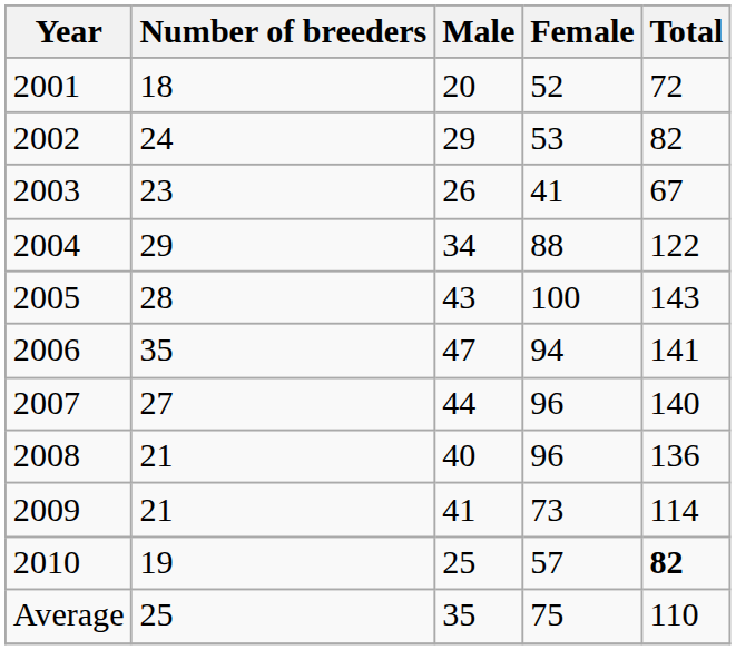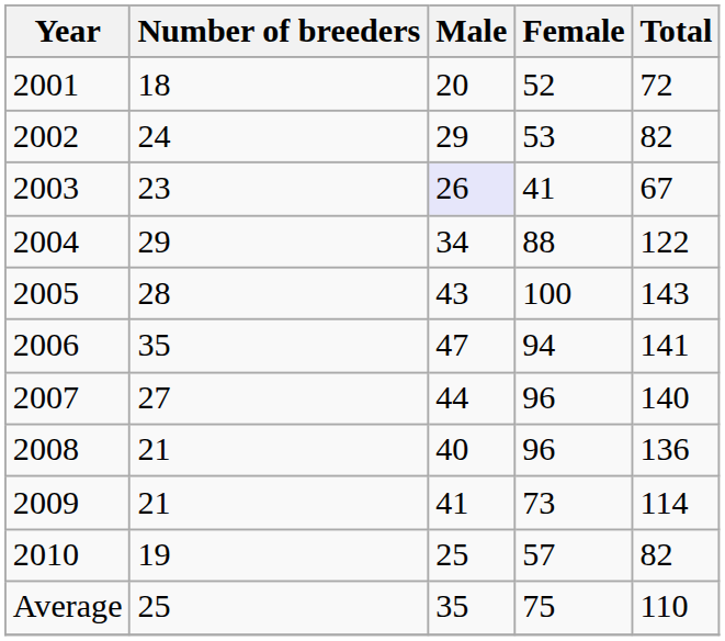2003 | Male: no background -> lavender background
2010 | Total: bold -> normal
